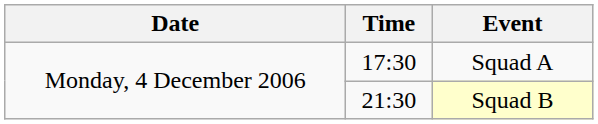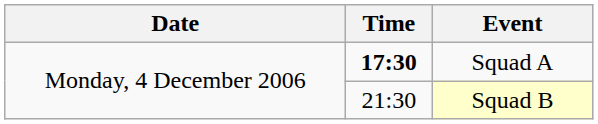Squad A | Time: normal -> bold
